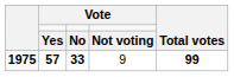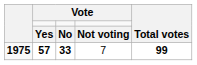1975 | column 4: 9 -> 7
